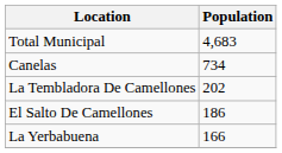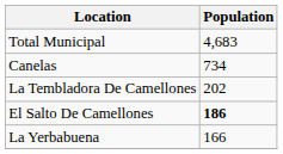El Salto De Camellones | Population: normal -> bold
